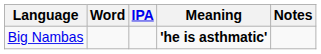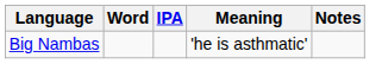Big Nambas | Meaning: bold -> normal
